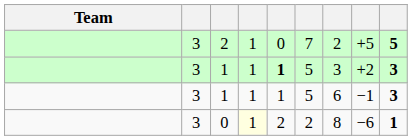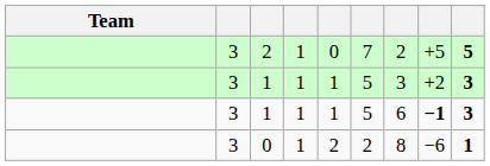row 3 | column 5: bold -> normal
row 4 | column 8: normal -> bold
row 5 | column 4: lightyellow background -> no background
